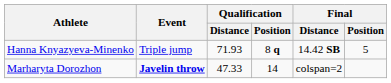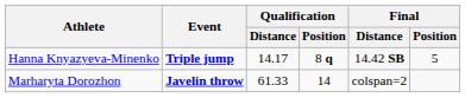Hanna Knyazyeva-Minenko | Event: normal -> bold
Hanna Knyazyeva-Minenko | Qualification / Distance: 71.93 -> 14.17
Marharyta Dorozhon | Qualification / Distance: 47.33 -> 61.33
